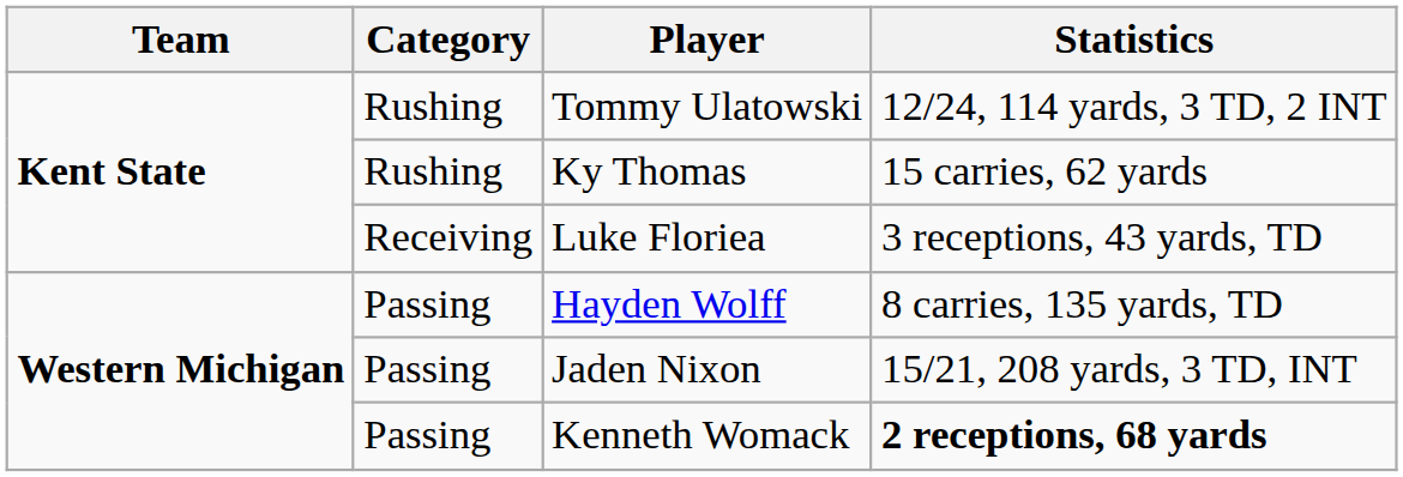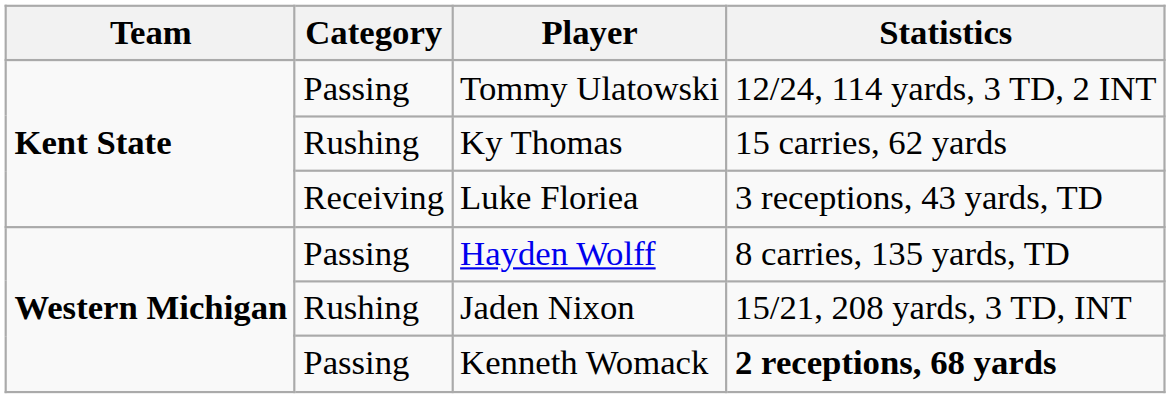Tommy Ulatowski | Category: Rushing -> Passing
Jaden Nixon | Category: Passing -> Rushing
